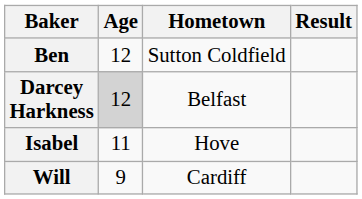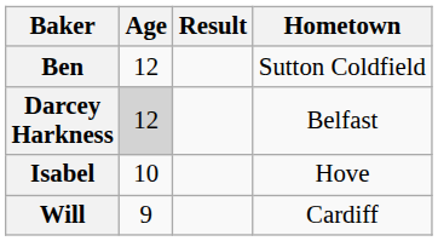columns swapped: Hometown <-> Result
Isabel | Age: 11 -> 10
